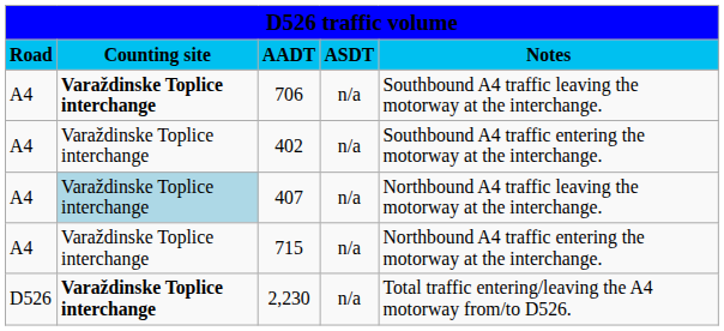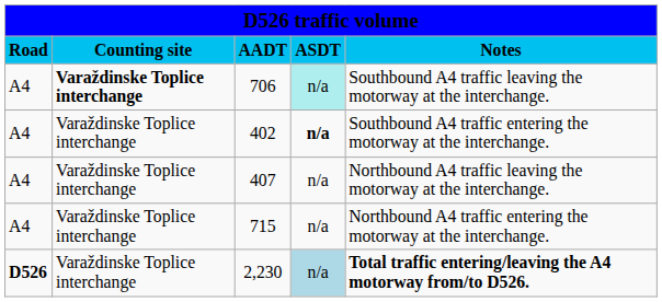706 | column 4: no background -> paleturquoise background
402 | column 4: normal -> bold
407 | column 2: lightblue background -> no background
2,230 | column 1: normal -> bold
2,230 | column 2: bold -> normal
2,230 | column 4: no background -> lightblue background
2,230 | column 5: normal -> bold
